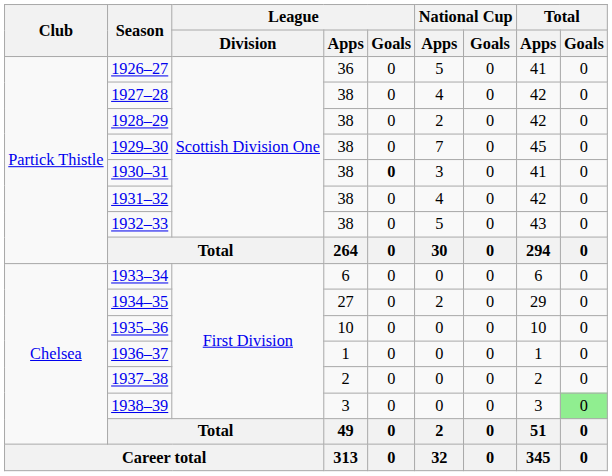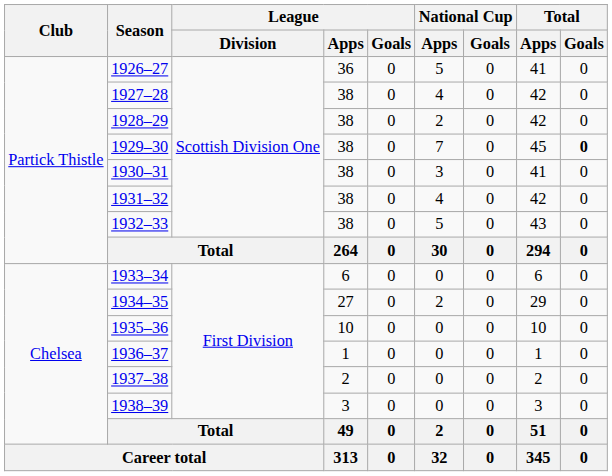1929–30 | Total / Goals: normal -> bold
1930–31 | League / Goals: bold -> normal
1938–39 | Total / Goals: lightgreen background -> no background
